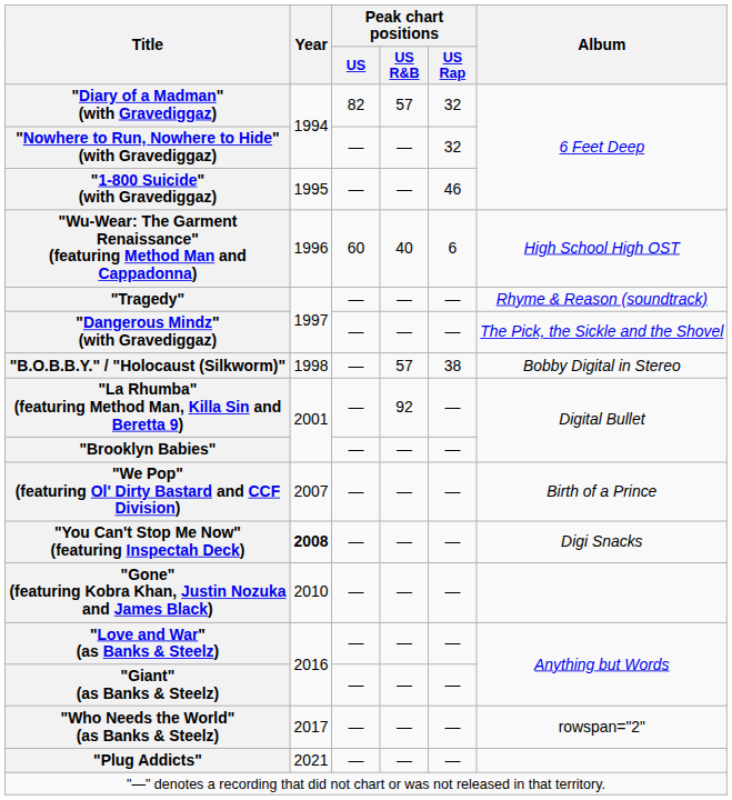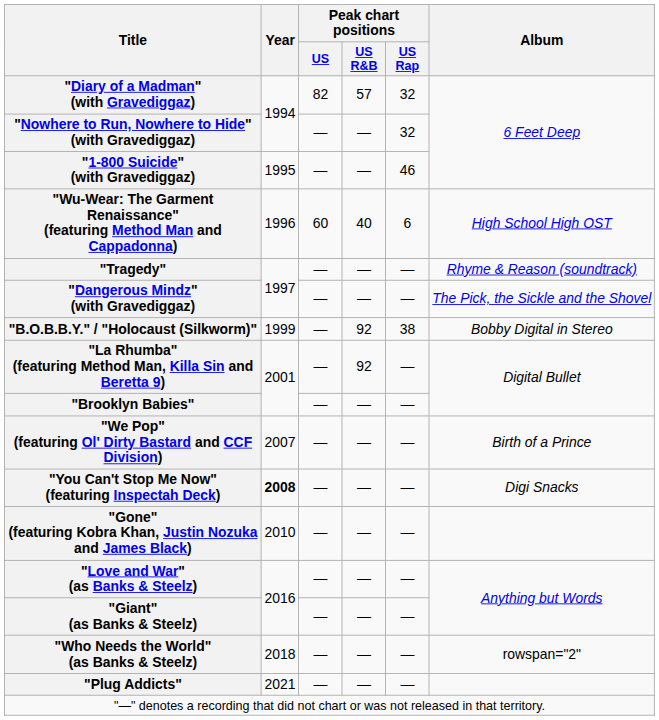"B.O.B.B.Y." / "Holocaust (Silkworm)" | Year: 1998 -> 1999
"B.O.B.B.Y." / "Holocaust (Silkworm)" | Peak chart positions / US R&B: 57 -> 92
"Who Needs the World" (as Banks & Steelz) | Year: 2017 -> 2018
